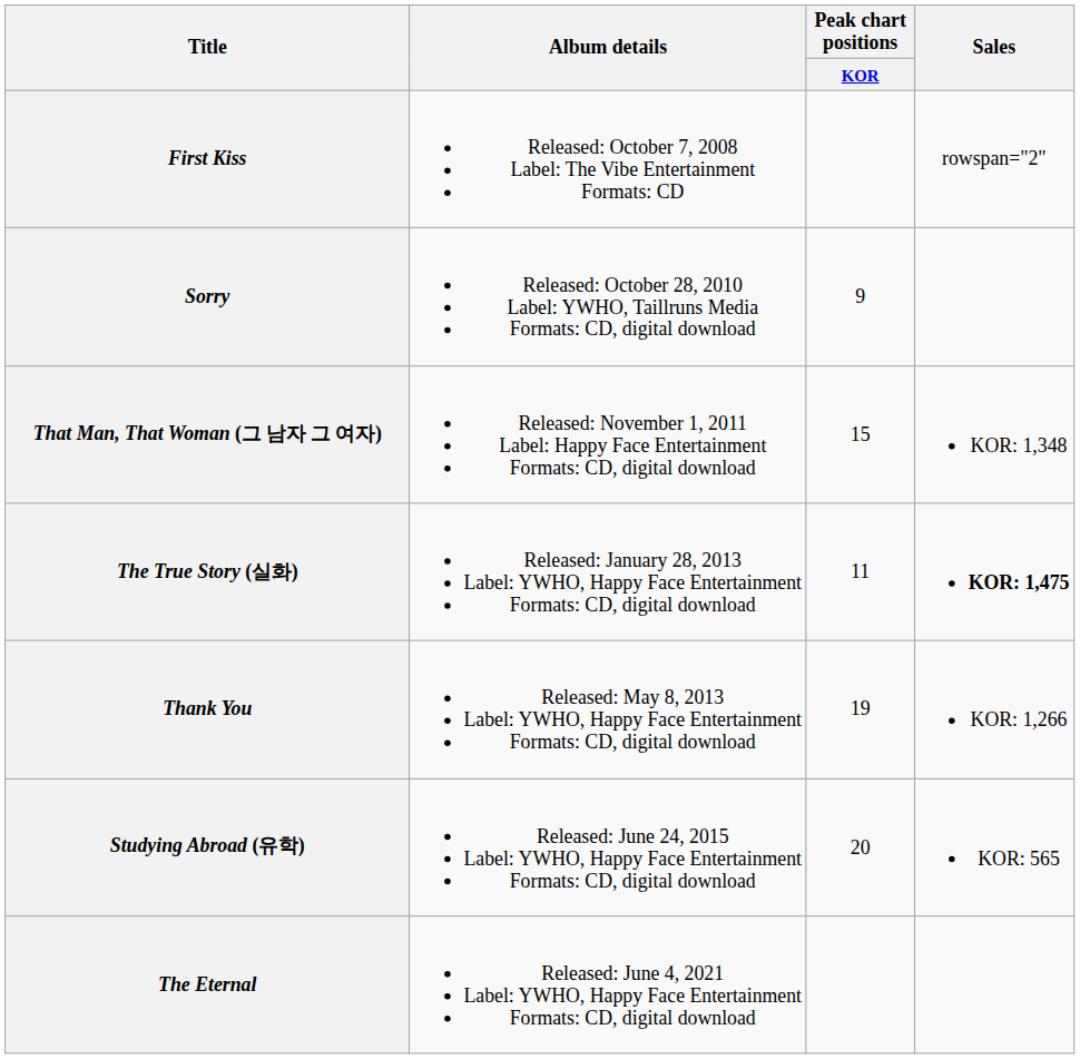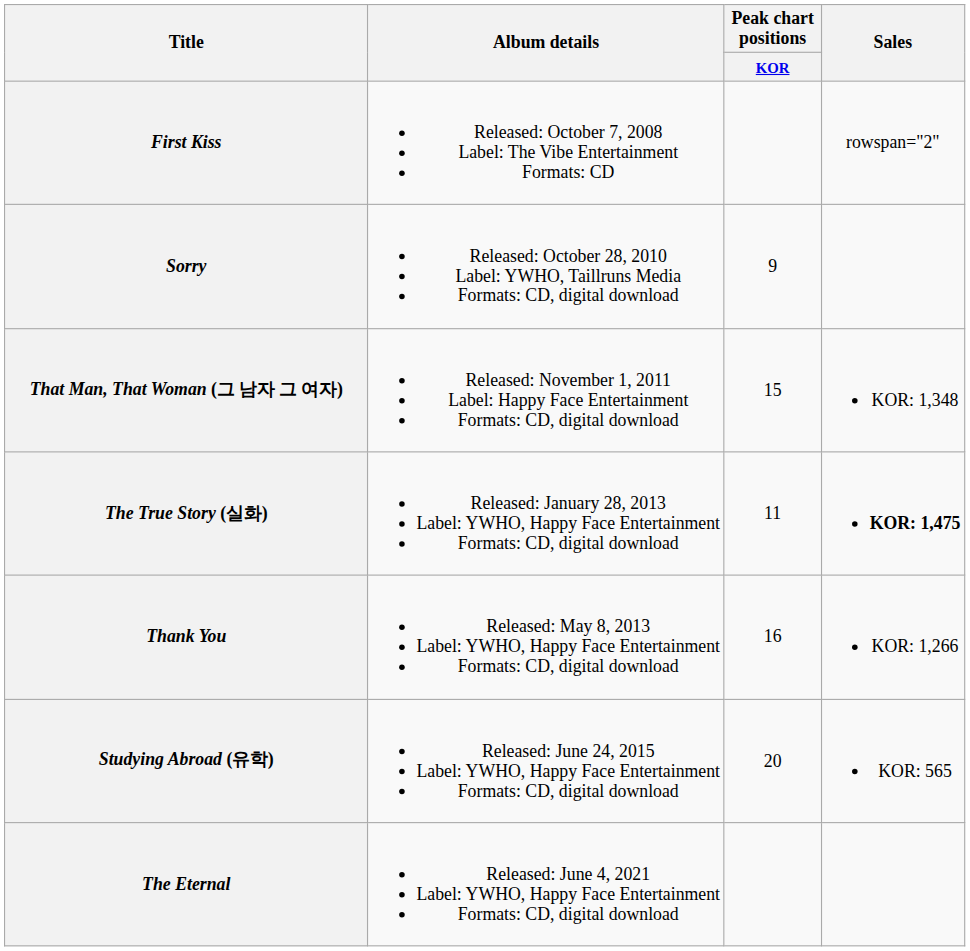Thank You | Peak chart positions / KOR: 19 -> 16
